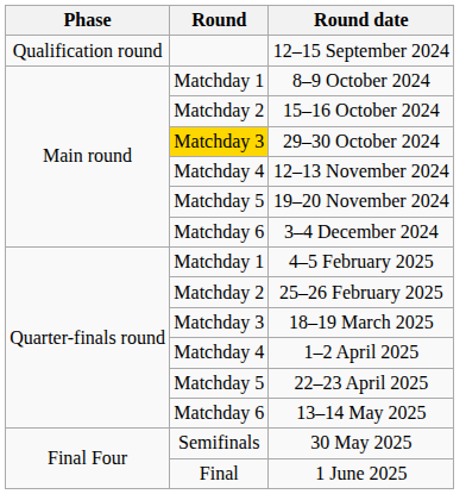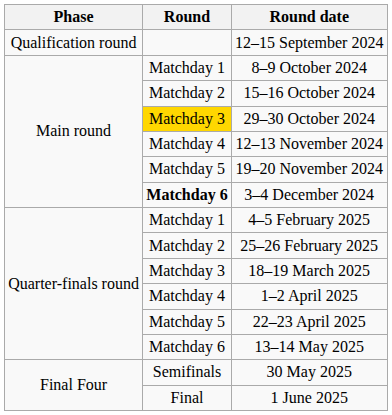3–4 December 2024 | Round: normal -> bold
